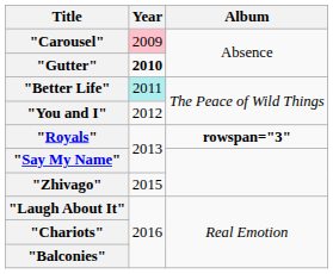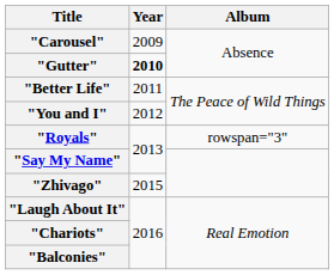"Carousel" | Year: pink background -> no background
"Better Life" | Year: paleturquoise background -> no background
"Royals" | Album: bold -> normal
